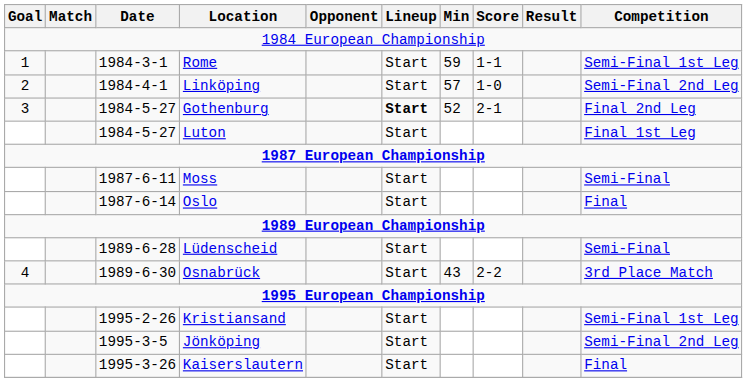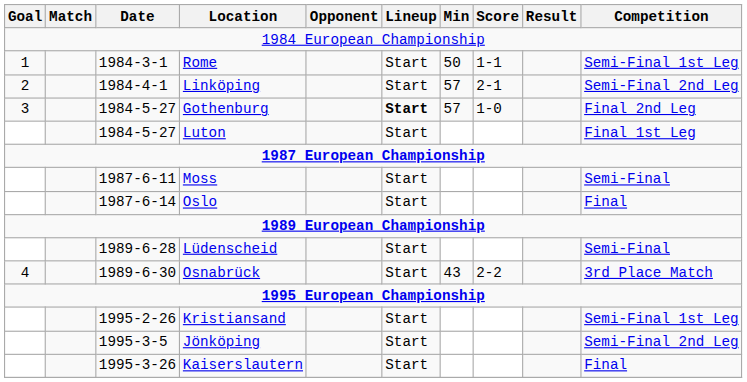Rome | Min: 59 -> 50
Linköping | Score: 1-0 -> 2-1
Gothenburg | Min: 52 -> 57
Gothenburg | Score: 2-1 -> 1-0
